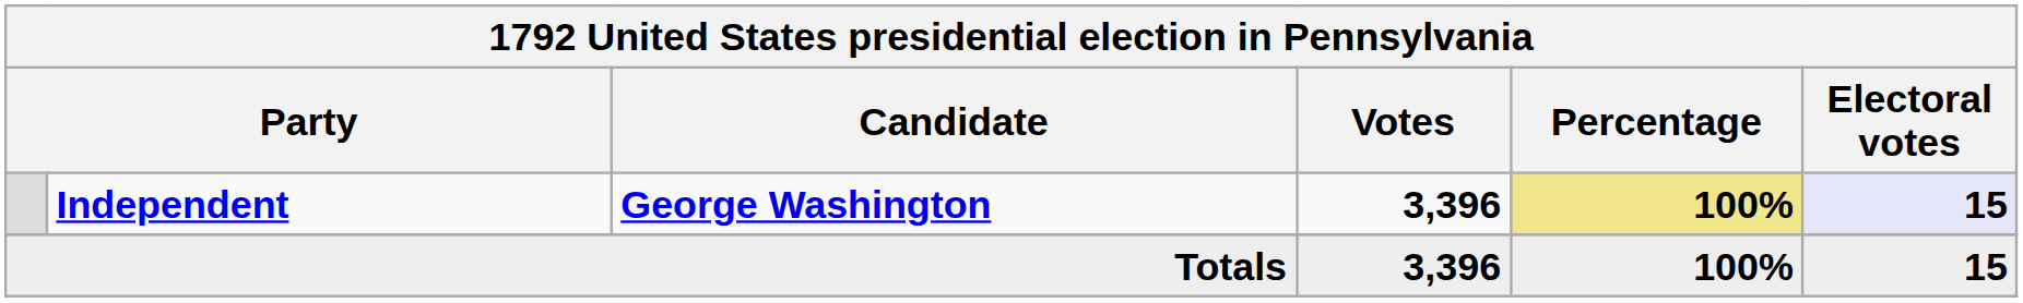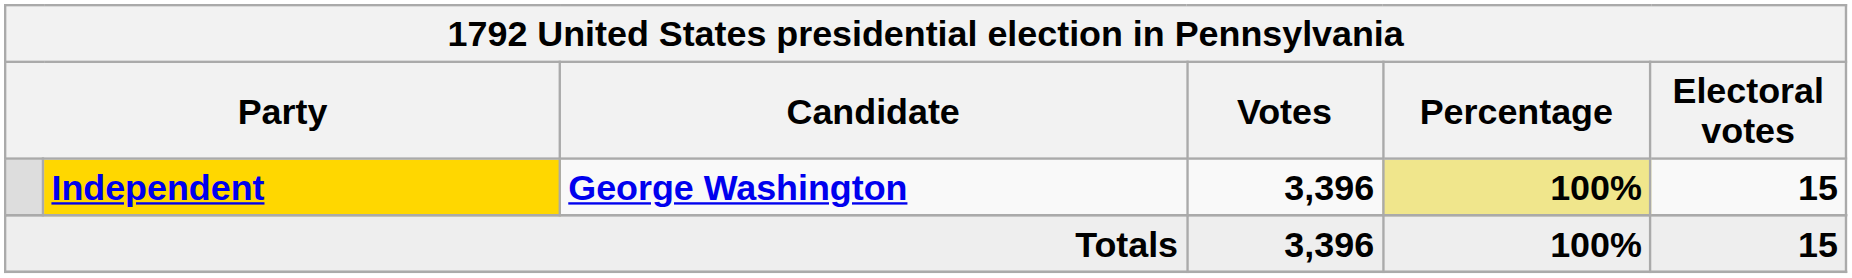row 3 | column 2: no background -> gold background
row 3 | Electoral votes: lavender background -> no background
